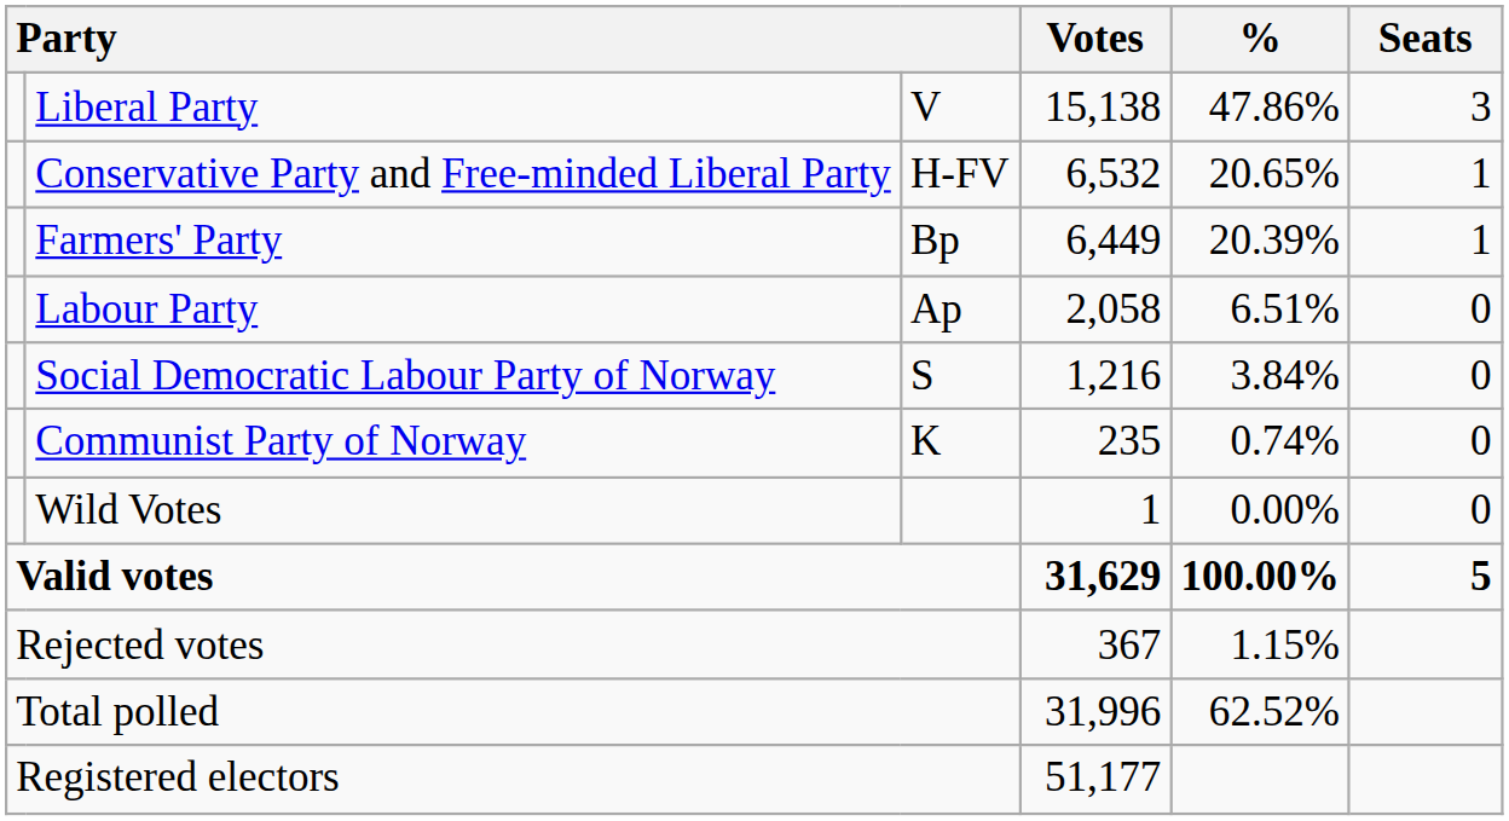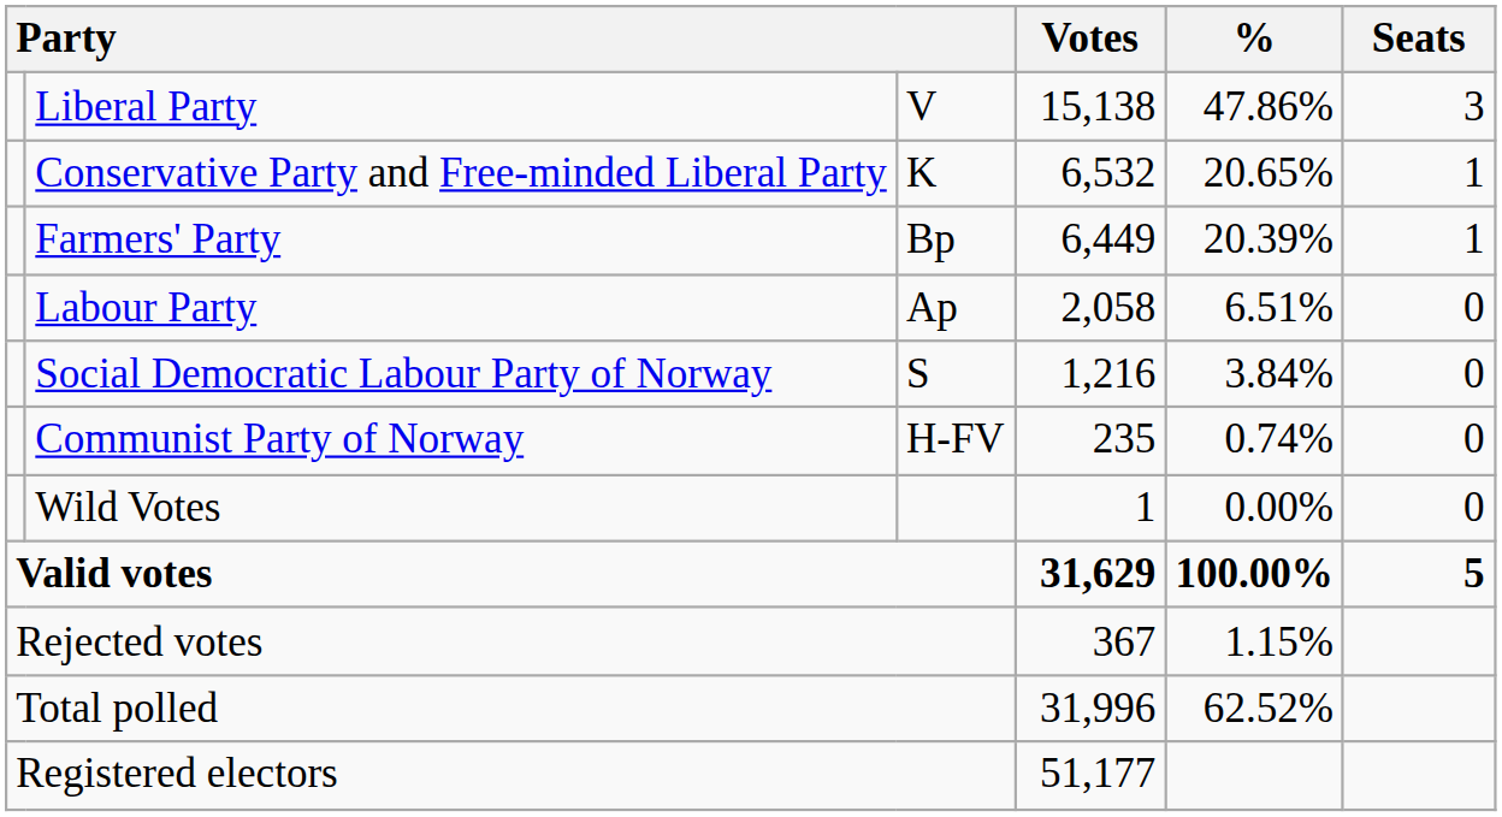Conservative Party and Free-minded Liberal Party | column 3: H-FV -> K
Communist Party of Norway | column 3: K -> H-FV
